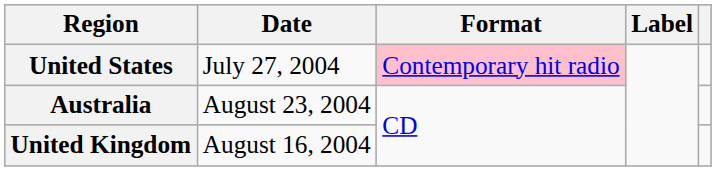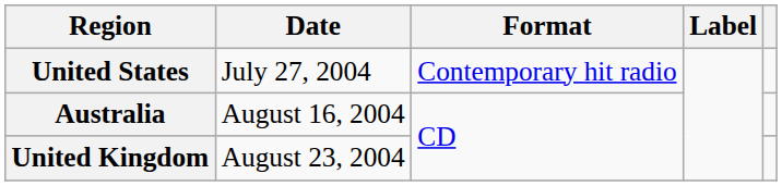United States | Format: pink background -> no background
Australia | Date: August 23, 2004 -> August 16, 2004
United Kingdom | Date: August 16, 2004 -> August 23, 2004
